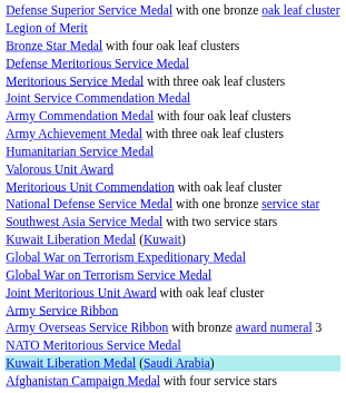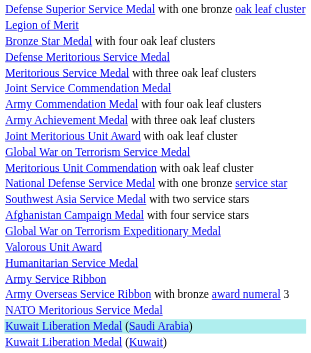row 9 | column 1: Humanitarian Service Medal -> Joint Meritorious Unit Award with oak leaf cluster
row 10 | column 1: Valorous Unit Award -> Global War on Terrorism Service Medal
row 14 | column 1: Kuwait Liberation Medal (Kuwait) -> Afghanistan Campaign Medal with four service stars
row 16 | column 1: Global War on Terrorism Service Medal -> Valorous Unit Award
row 17 | column 1: Joint Meritorious Unit Award with oak leaf cluster -> Humanitarian Service Medal
row 22 | column 1: Afghanistan Campaign Medal with four service stars -> Kuwait Liberation Medal (Kuwait)
